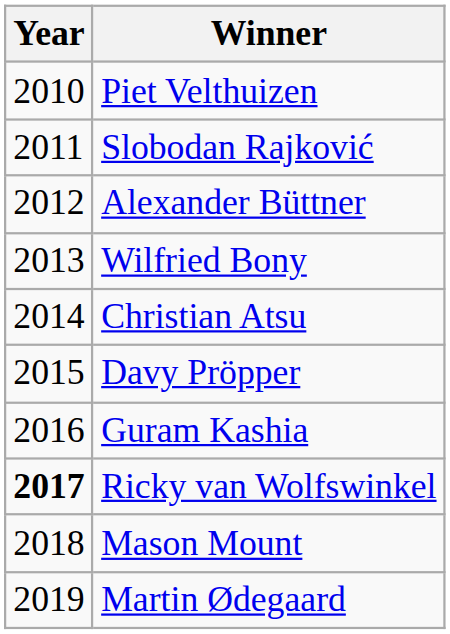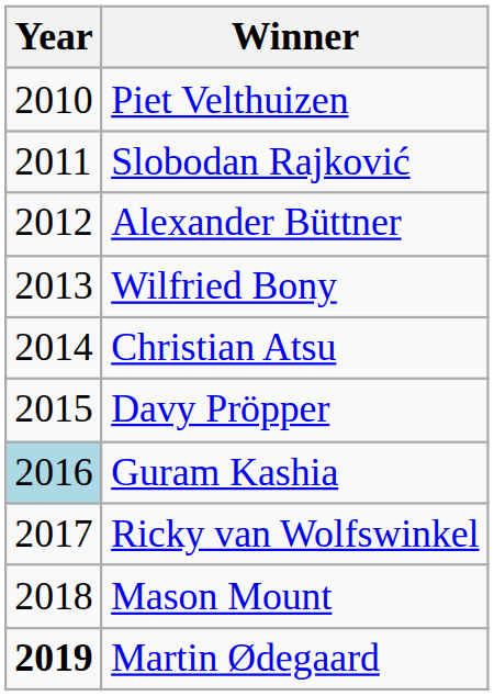Guram Kashia | Year: no background -> lightblue background
Ricky van Wolfswinkel | Year: bold -> normal
Martin Ødegaard | Year: normal -> bold
